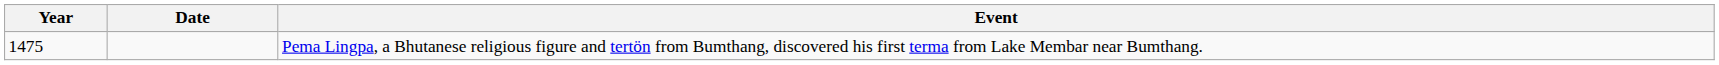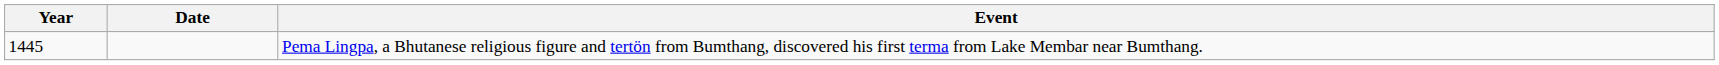row 2 | Year: 1475 -> 1445
